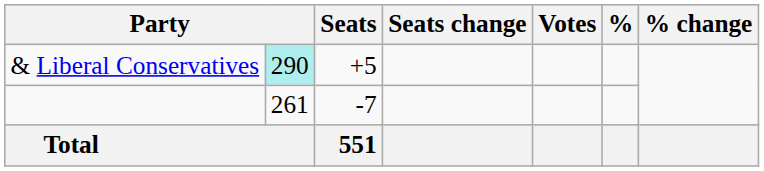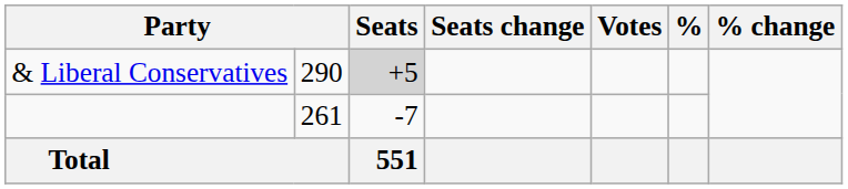& Liberal Conservatives | column 2: paleturquoise background -> no background
& Liberal Conservatives | Seats: no background -> lightgrey background
